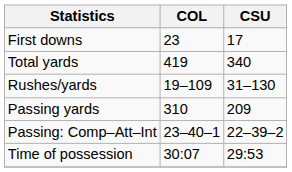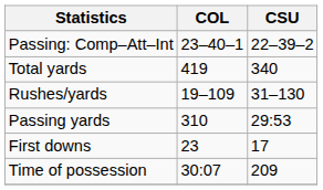rows swapped: First downs <-> Passing: Comp–Att–Int
Passing yards | CSU: 209 -> 29:53
Time of possession | CSU: 29:53 -> 209
